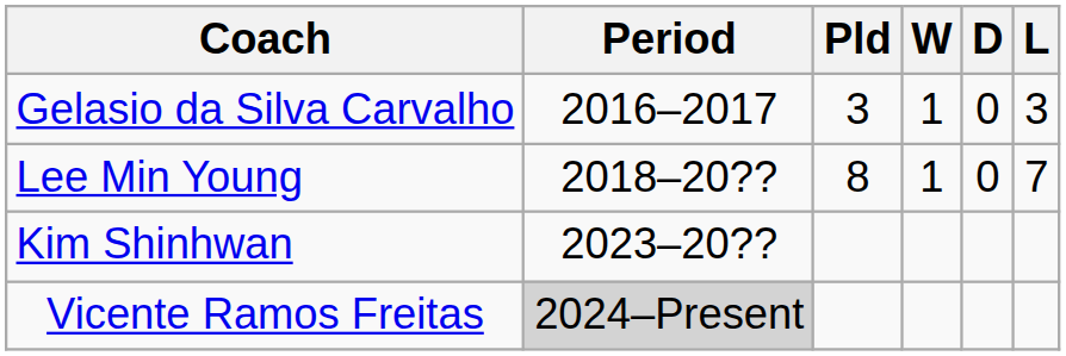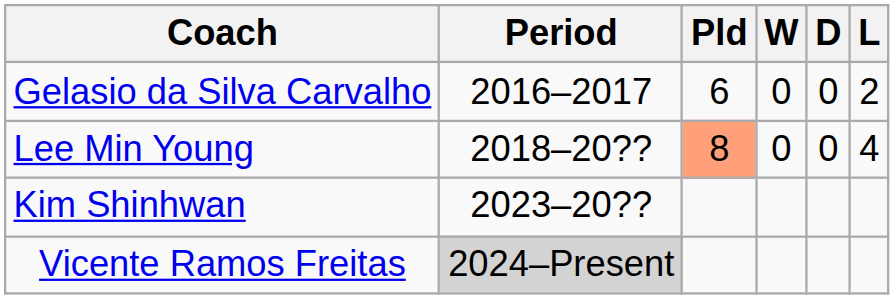Gelasio da Silva Carvalho | Pld: 3 -> 6
Gelasio da Silva Carvalho | W: 1 -> 0
Gelasio da Silva Carvalho | L: 3 -> 2
Lee Min Young | Pld: no background -> lightsalmon background
Lee Min Young | W: 1 -> 0
Lee Min Young | L: 7 -> 4
